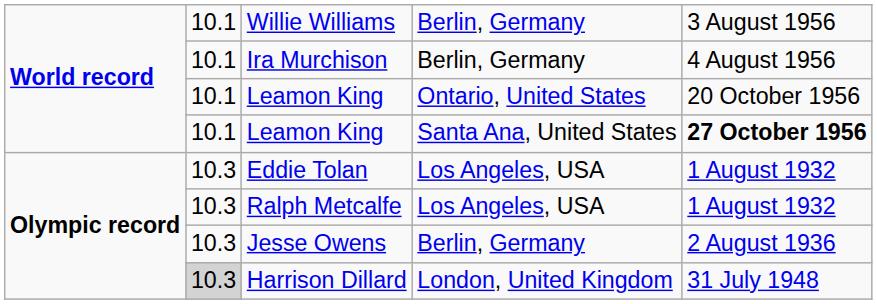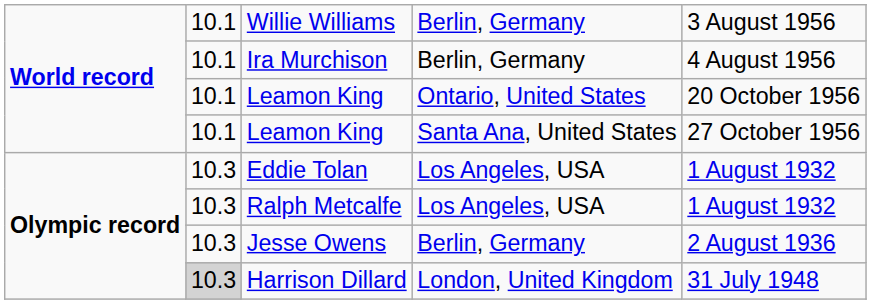Leamon King / Santa Ana, United States | column 5: bold -> normal
